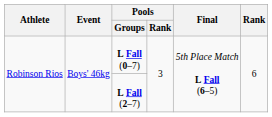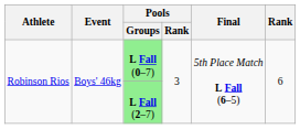L Fall (0–7) | Pools / Groups: no background -> lightgreen background
L Fall (2–7) | Pools / Groups: no background -> lightgreen background
